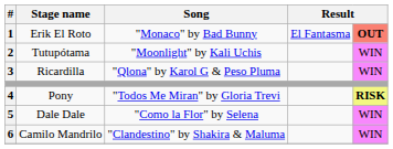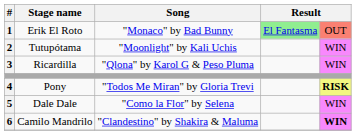Erik El Roto | column 4: no background -> lightgreen background
Erik El Roto | column 5: bold -> normal
Camilo Mandrilo | column 5: normal -> bold
